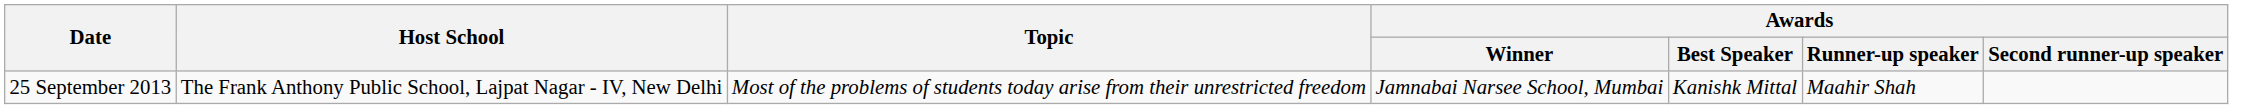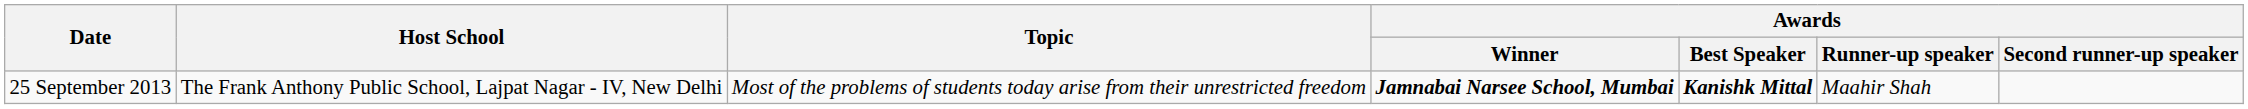25 September 2013 | Awards / Winner: normal -> bold
25 September 2013 | Awards / Best Speaker: normal -> bold
